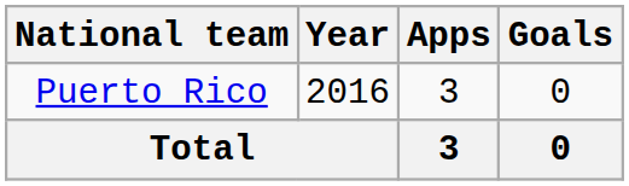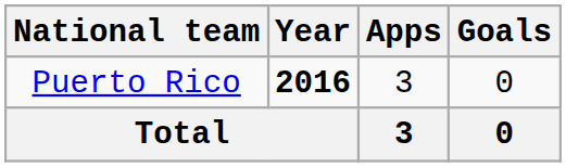Puerto Rico | Year: normal -> bold
